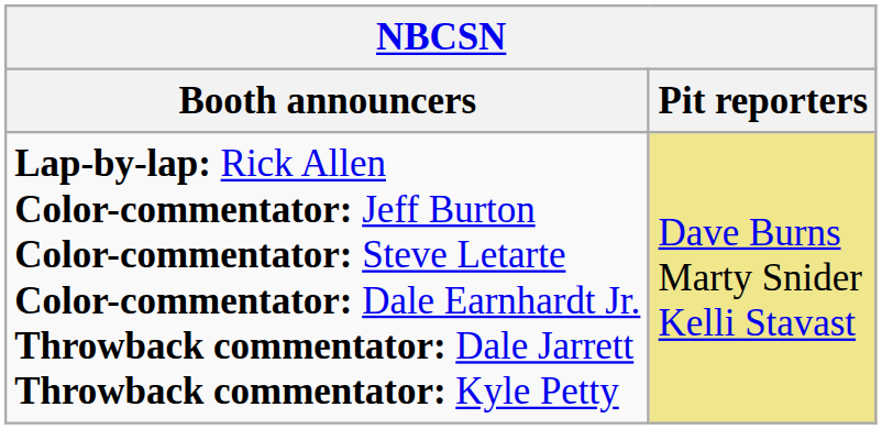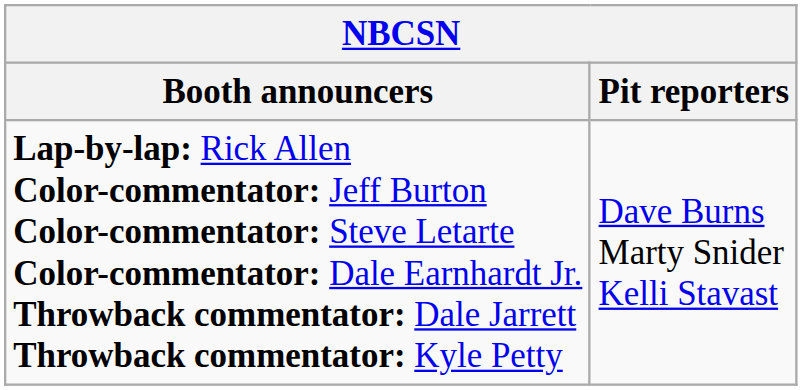row 3 | Pit reporters: khaki background -> no background
